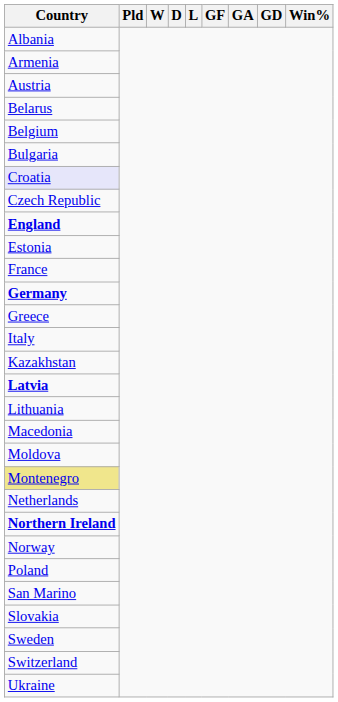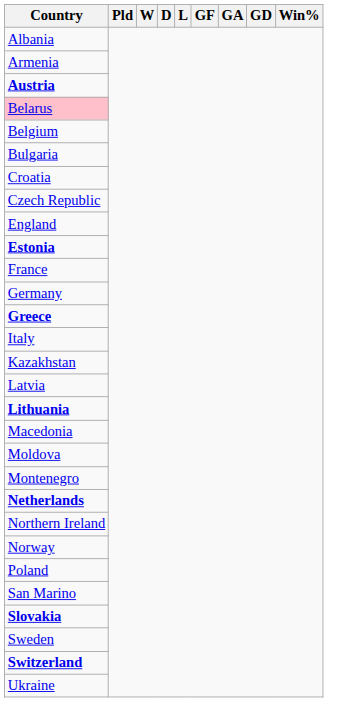Austria | Country: normal -> bold
Belarus | Country: no background -> pink background
Croatia | Country: lavender background -> no background
England | Country: bold -> normal
Estonia | Country: normal -> bold
Germany | Country: bold -> normal
Greece | Country: normal -> bold
Latvia | Country: bold -> normal
Lithuania | Country: normal -> bold
Montenegro | Country: khaki background -> no background
Netherlands | Country: normal -> bold
Northern Ireland | Country: bold -> normal
Slovakia | Country: normal -> bold
Switzerland | Country: normal -> bold
